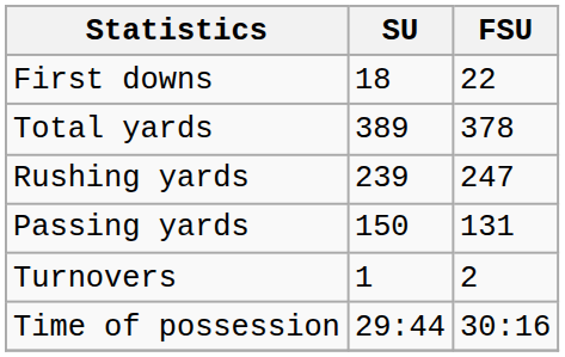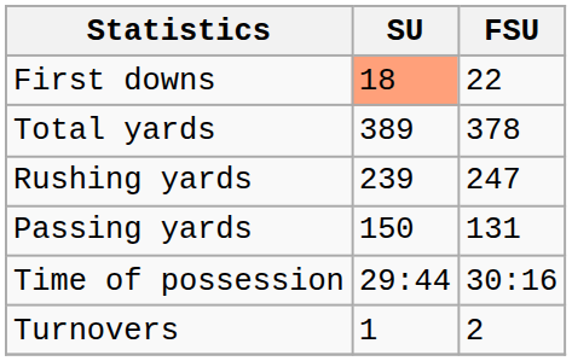First downs | SU: no background -> lightsalmon background
rows swapped: Turnovers <-> Time of possession
